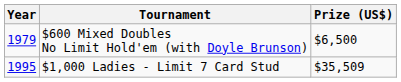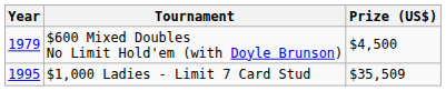$600 Mixed Doubles No Limit Hold'em (with Doyle Brunson) | Prize (US$): $6,500 -> $4,500
